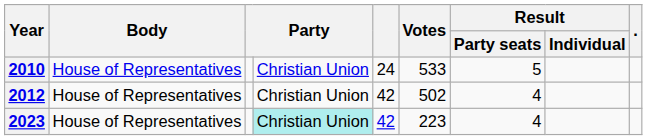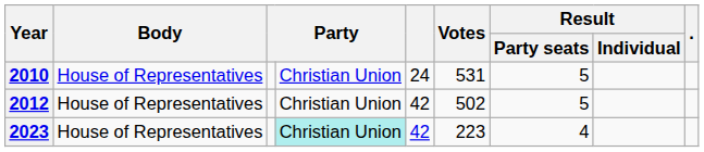2010 | Votes: 533 -> 531
2012 | Result / Party seats: 4 -> 5
